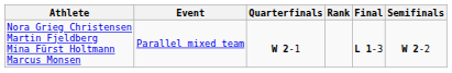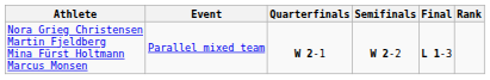columns swapped: Semifinals <-> Rank
